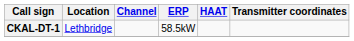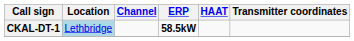CKAL-DT-1 | Location: no background -> lightblue background
CKAL-DT-1 | ERP: normal -> bold
